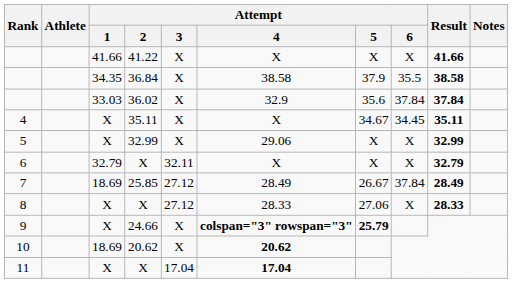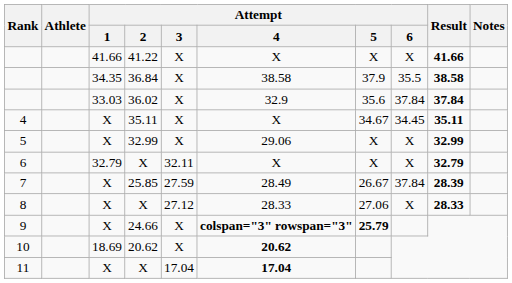7 | Attempt / 1: 18.69 -> X
7 | Attempt / 3: 27.12 -> 27.59
7 | Result: 28.49 -> 28.39
